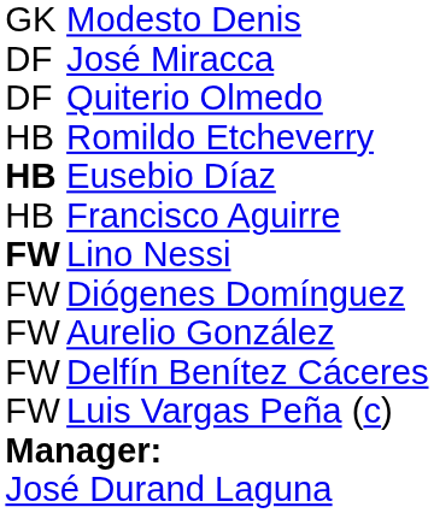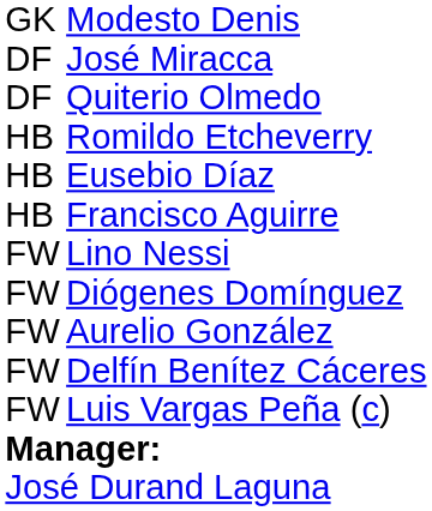Eusebio Díaz | column 1: bold -> normal
Lino Nessi | column 1: bold -> normal
